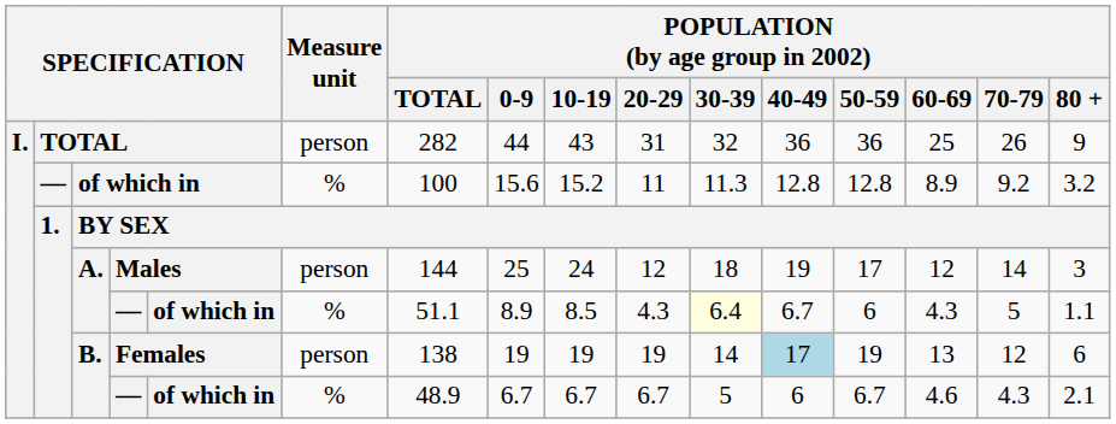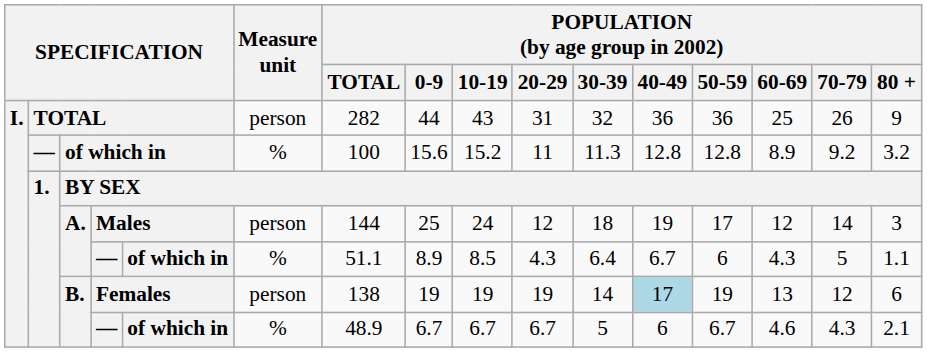A. / — | POPULATION (by age group in 2002) / 30-39: lightyellow background -> no background
